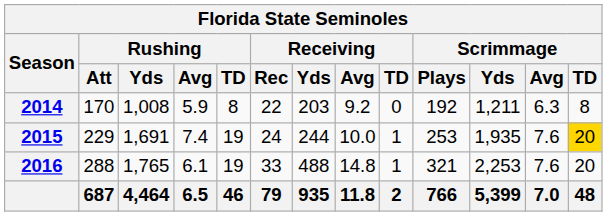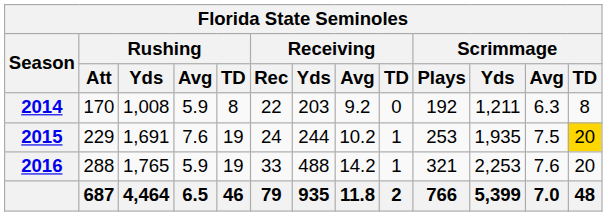2015 | Rushing / Avg: 7.4 -> 7.6
2015 | Receiving / Avg: 10.0 -> 10.2
2015 | Scrimmage / Avg: 7.6 -> 7.5
2016 | Rushing / Avg: 6.1 -> 5.9
2016 | Receiving / Avg: 14.8 -> 14.2
